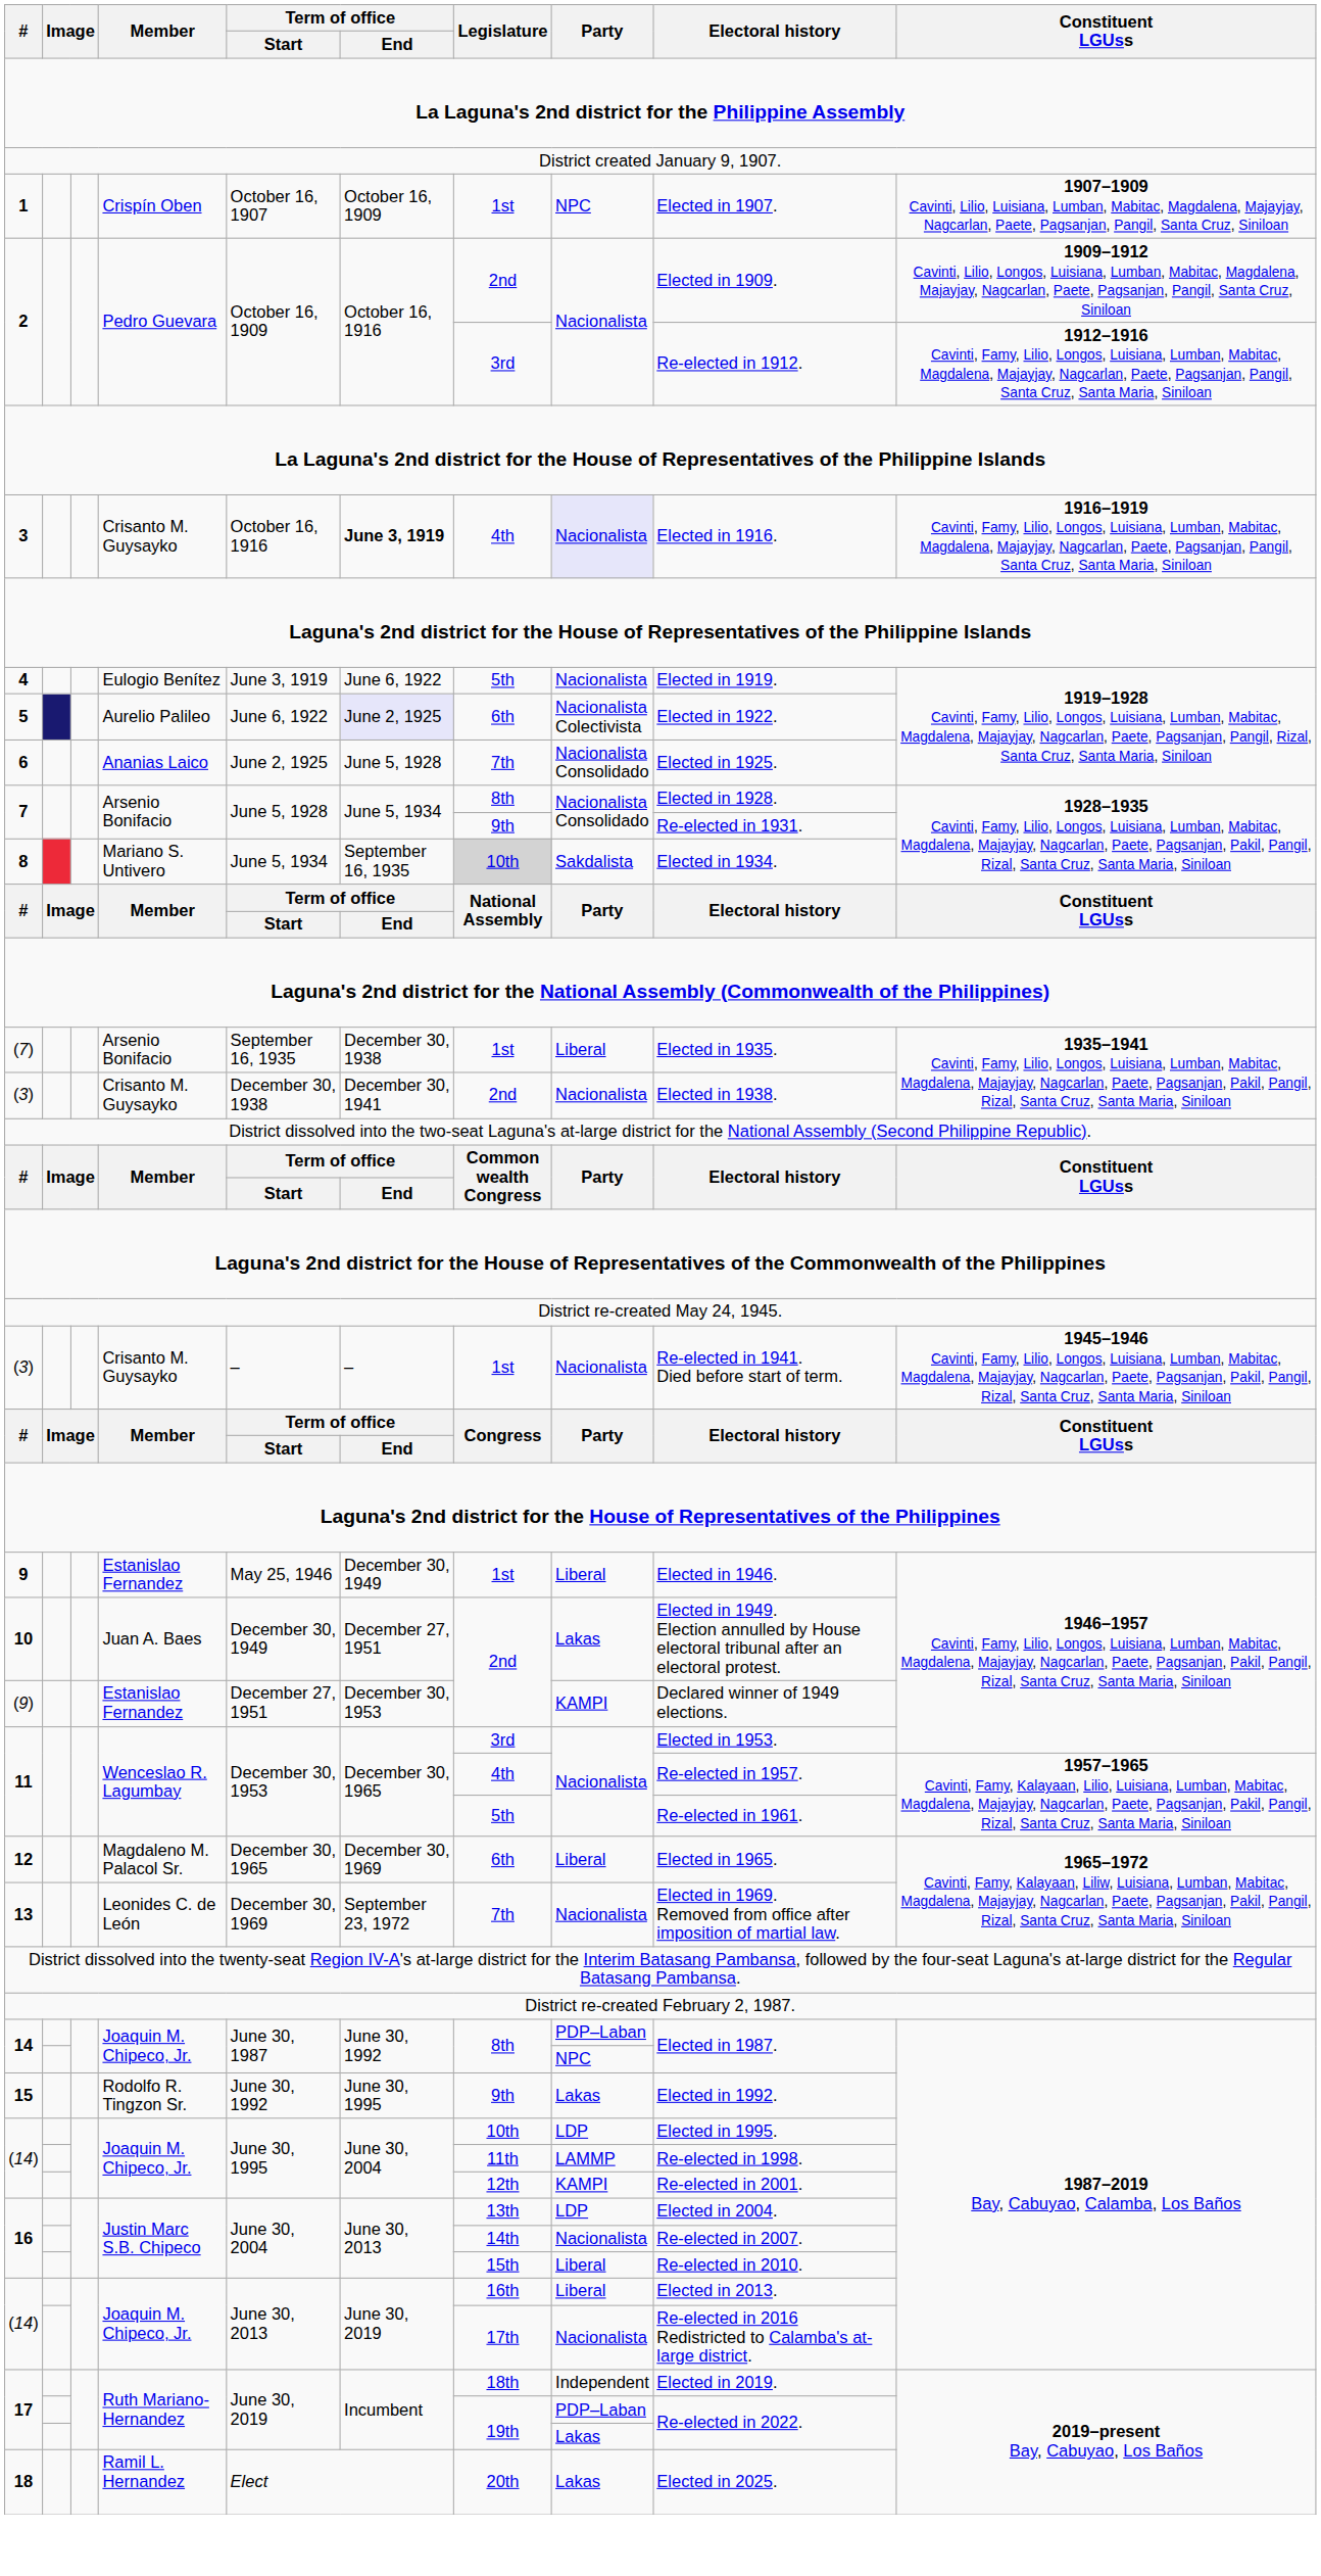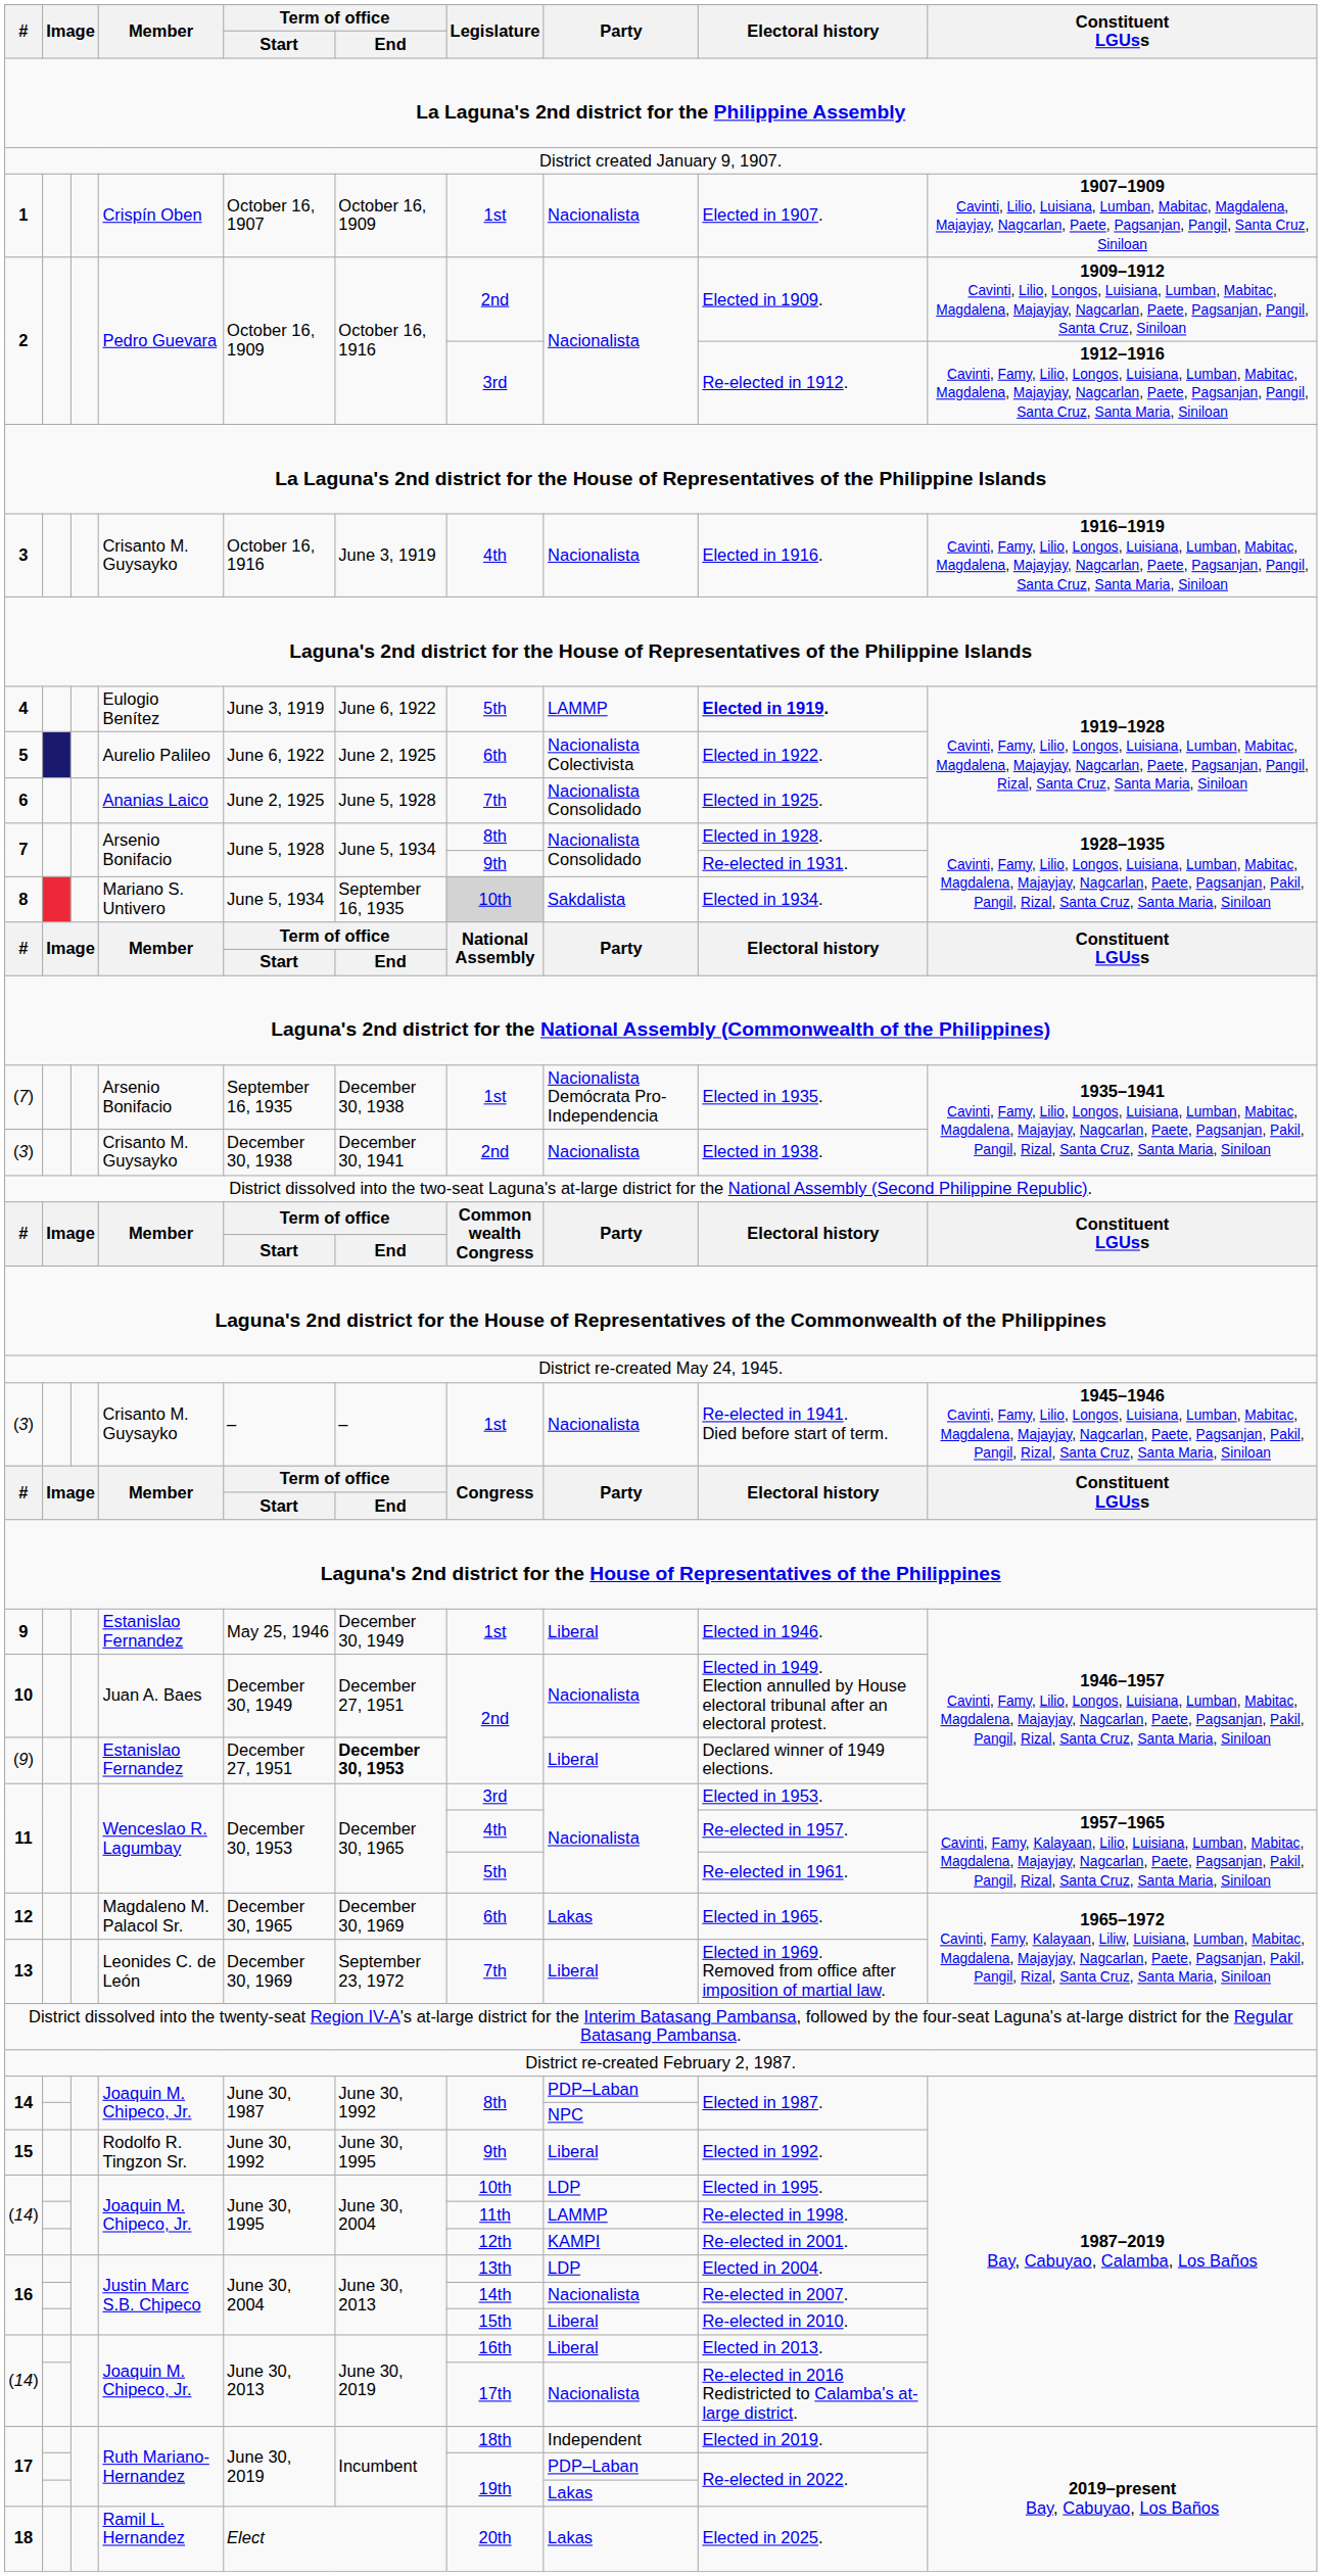1 | Party: NPC -> Nacionalista
3 | Term of office / End: bold -> normal
3 | Party: lavender background -> no background
4 | Party: Nacionalista -> LAMMP
4 | Electoral history: normal -> bold
5 | Term of office / End: lavender background -> no background
(7) | Party: Liberal -> Nacionalista Demócrata Pro-Independencia
10 | Party: Lakas -> Nacionalista
(9) | Term of office / End: normal -> bold
(9) | Party: KAMPI -> Liberal
12 | Party: Liberal -> Lakas
13 | Party: Nacionalista -> Liberal
15 | Party: Lakas -> Liberal
